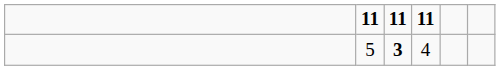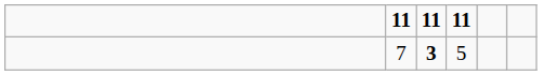row 2 | column 2: 5 -> 7
row 2 | column 4: 4 -> 5
